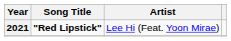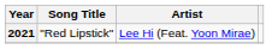2021 | Song Title: bold -> normal
